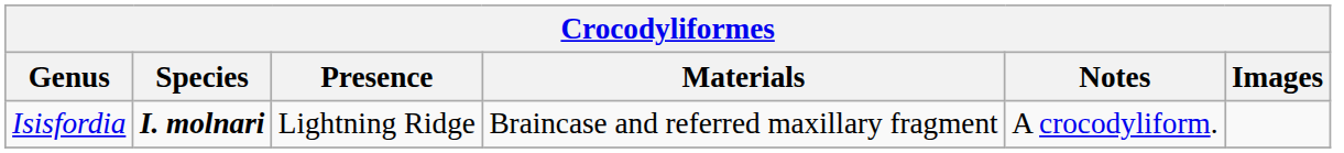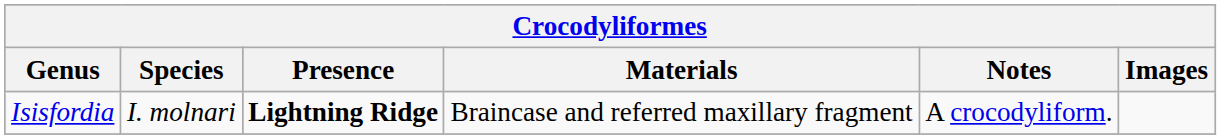Isisfordia | Species: bold -> normal
Isisfordia | Presence: normal -> bold
